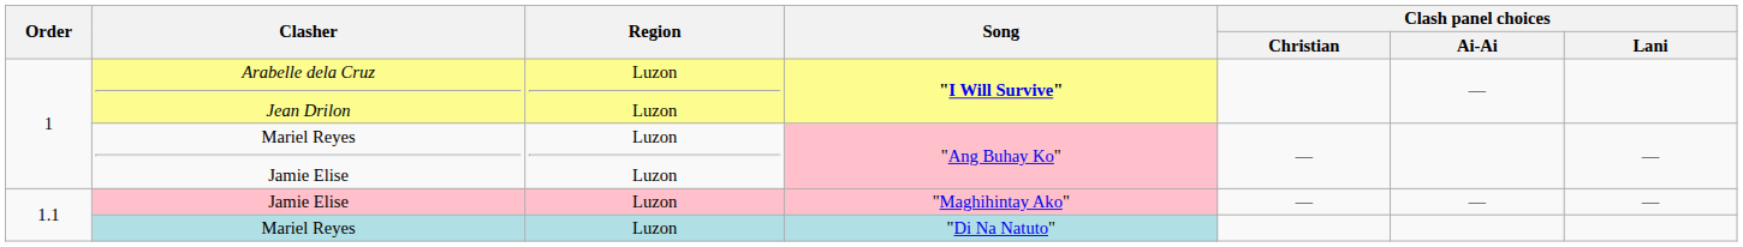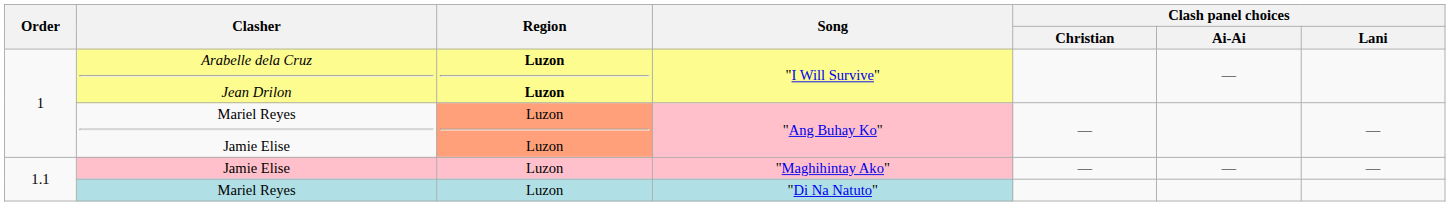Arabelle dela Cruz Jean Drilon | Region: normal -> bold
Arabelle dela Cruz Jean Drilon | Song: bold -> normal
Mariel Reyes Jamie Elise | Region: no background -> lightsalmon background
